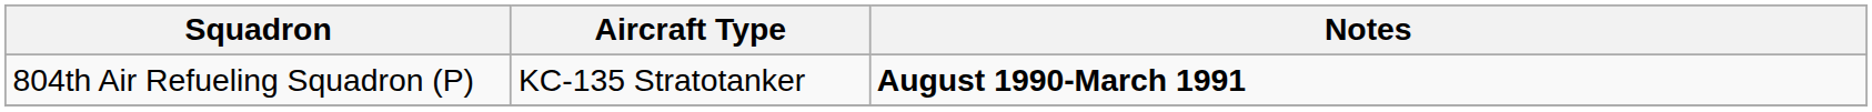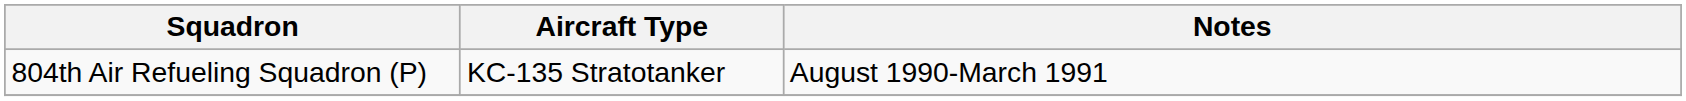804th Air Refueling Squadron (P) | Notes: bold -> normal
